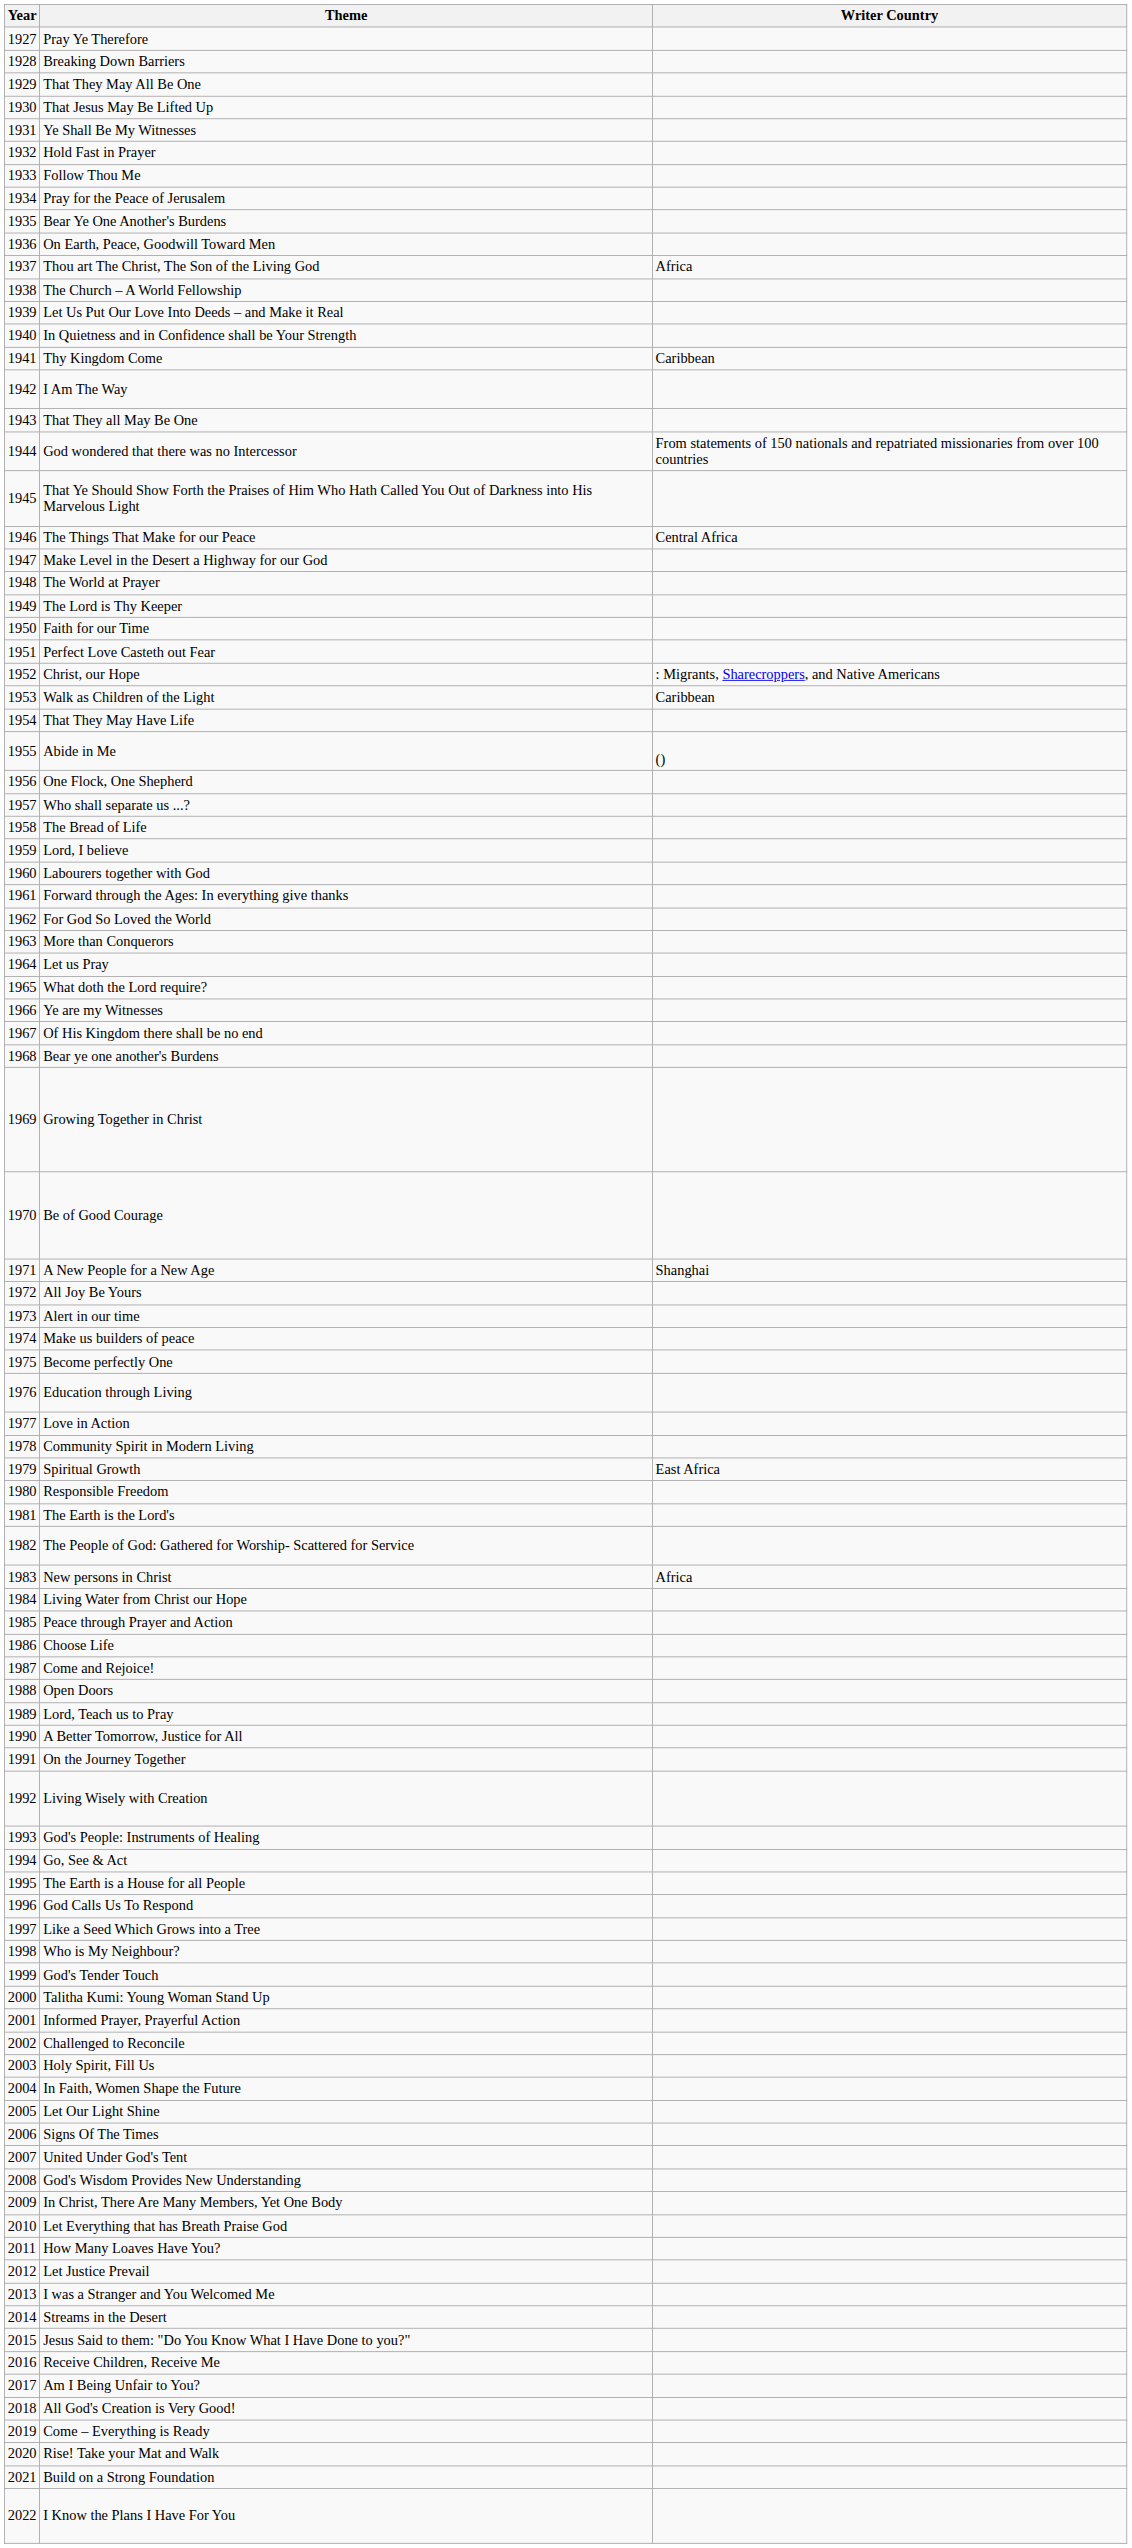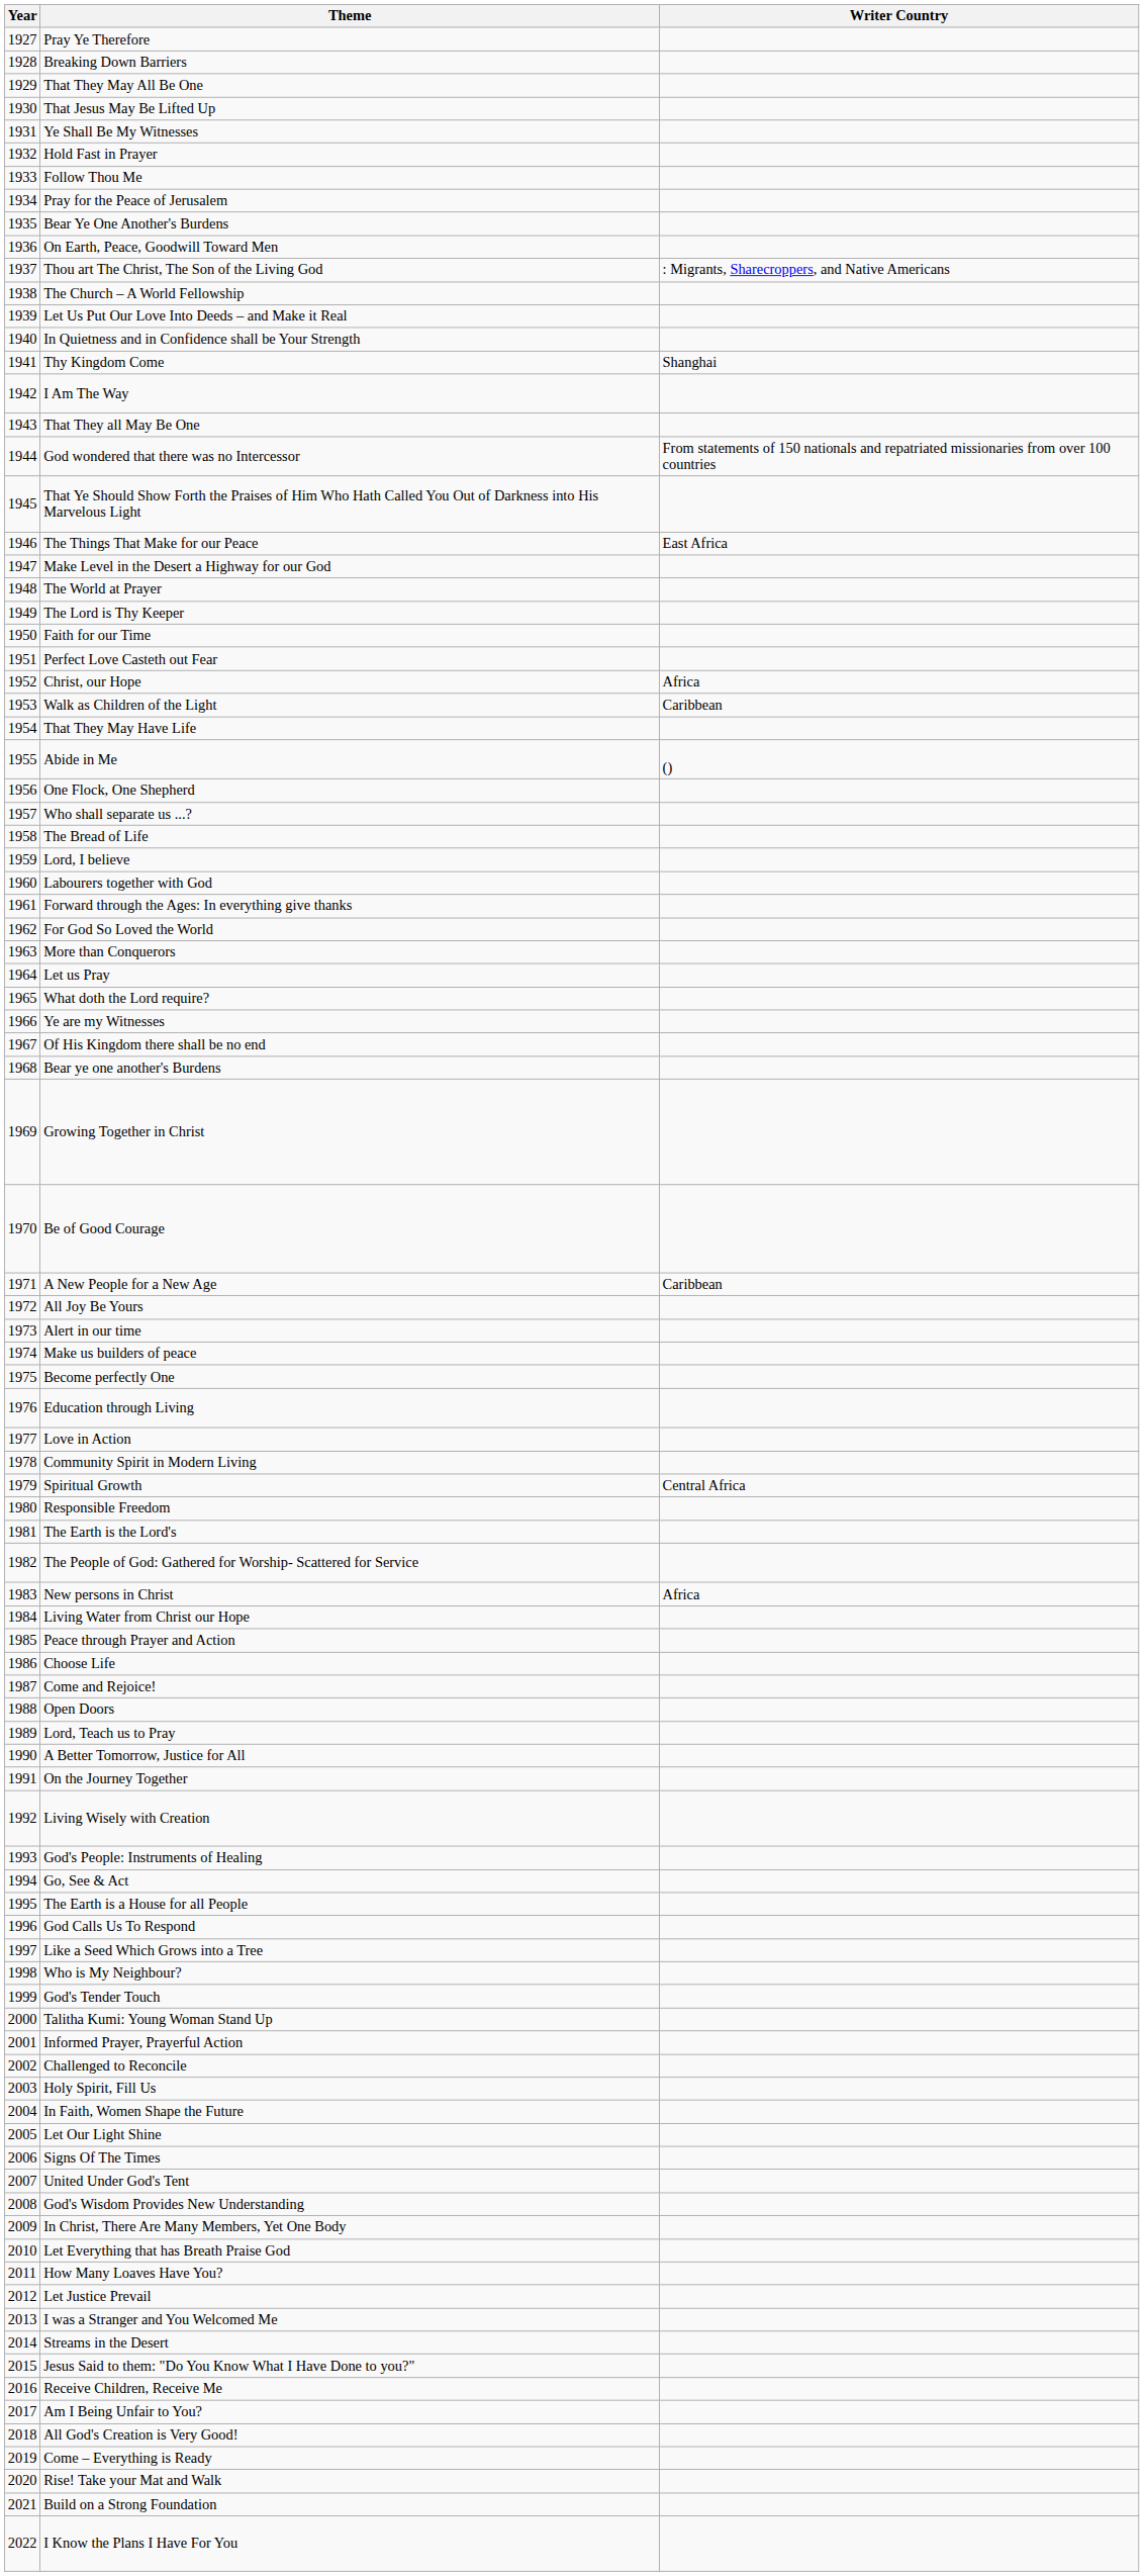Thou art The Christ, The Son of the Living God | Writer Country: Africa -> : Migrants, Sharecroppers, and Native Americans
Thy Kingdom Come | Writer Country: Caribbean -> Shanghai
The Things That Make for our Peace | Writer Country: Central Africa -> East Africa
Christ, our Hope | Writer Country: : Migrants, Sharecroppers, and Native Americans -> Africa
A New People for a New Age | Writer Country: Shanghai -> Caribbean
Spiritual Growth | Writer Country: East Africa -> Central Africa
